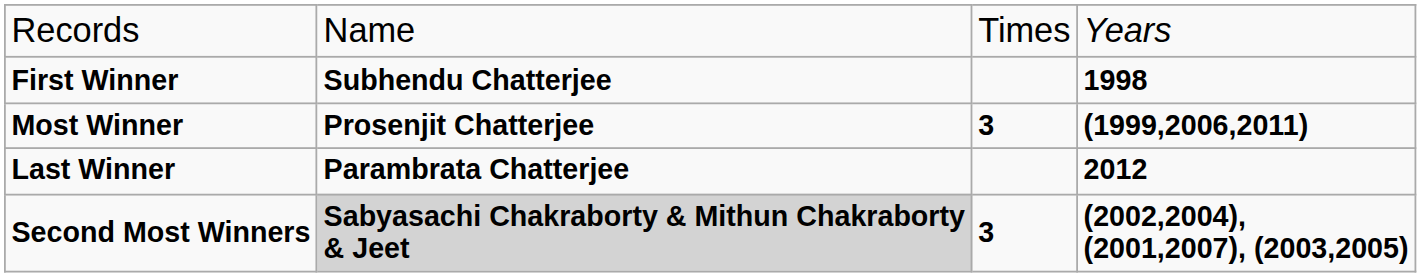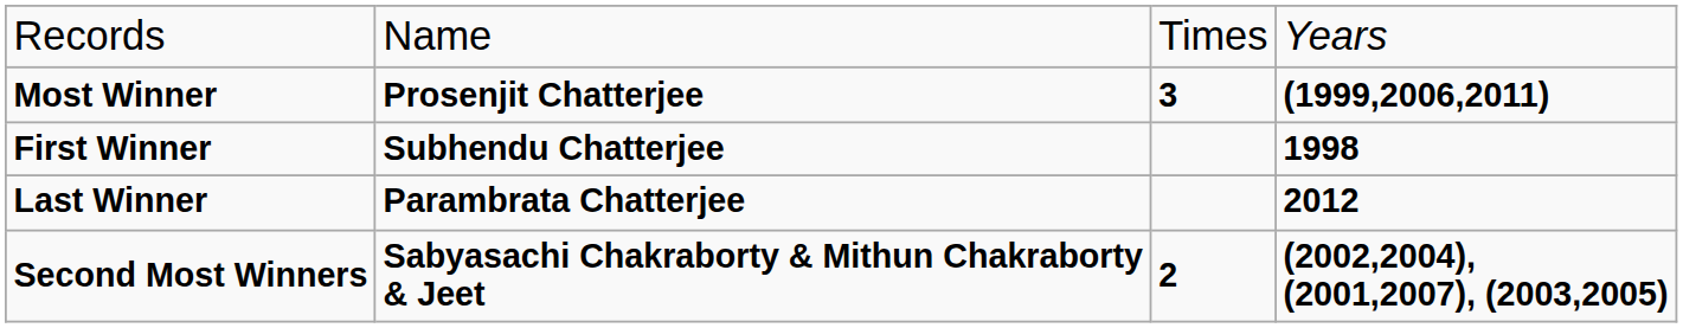rows swapped: Most Winner <-> First Winner
Second Most Winners | column 2: lightgrey background -> no background
Second Most Winners | column 3: 3 -> 2
